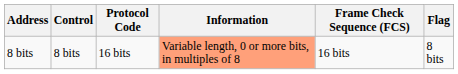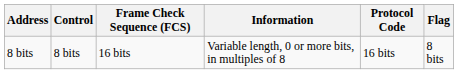columns swapped: Protocol Code <-> Frame Check Sequence (FCS)
row 2 | Information: lightsalmon background -> no background
